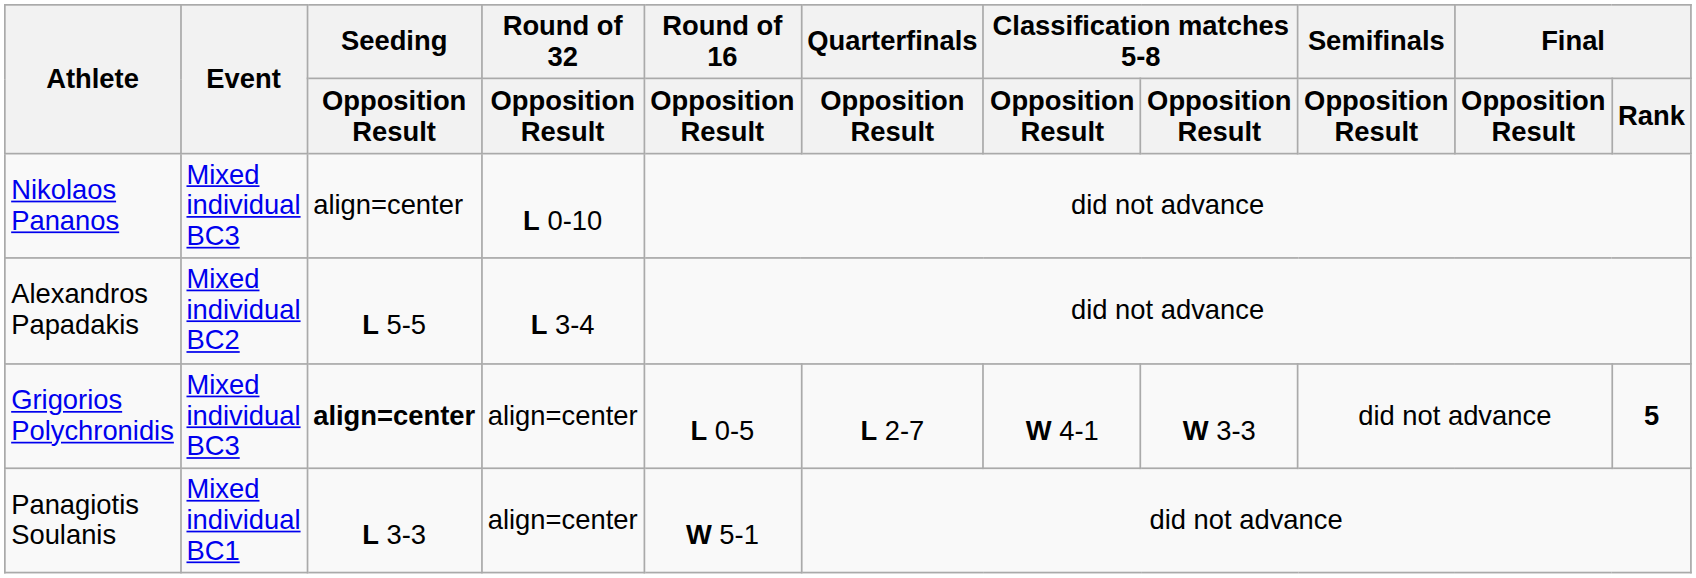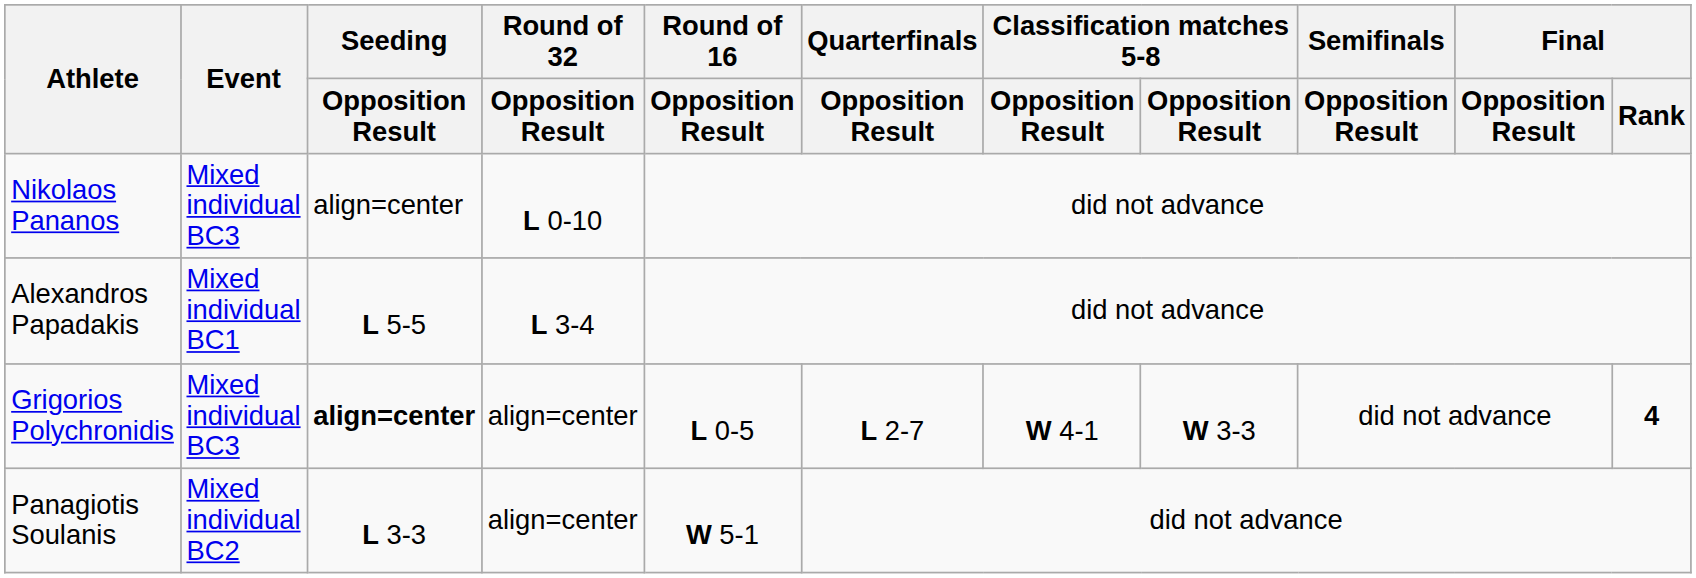Alexandros Papadakis | Event: Mixed individual BC2 -> Mixed individual BC1
Grigorios Polychronidis | Final / Rank: 5 -> 4
Panagiotis Soulanis | Event: Mixed individual BC1 -> Mixed individual BC2
